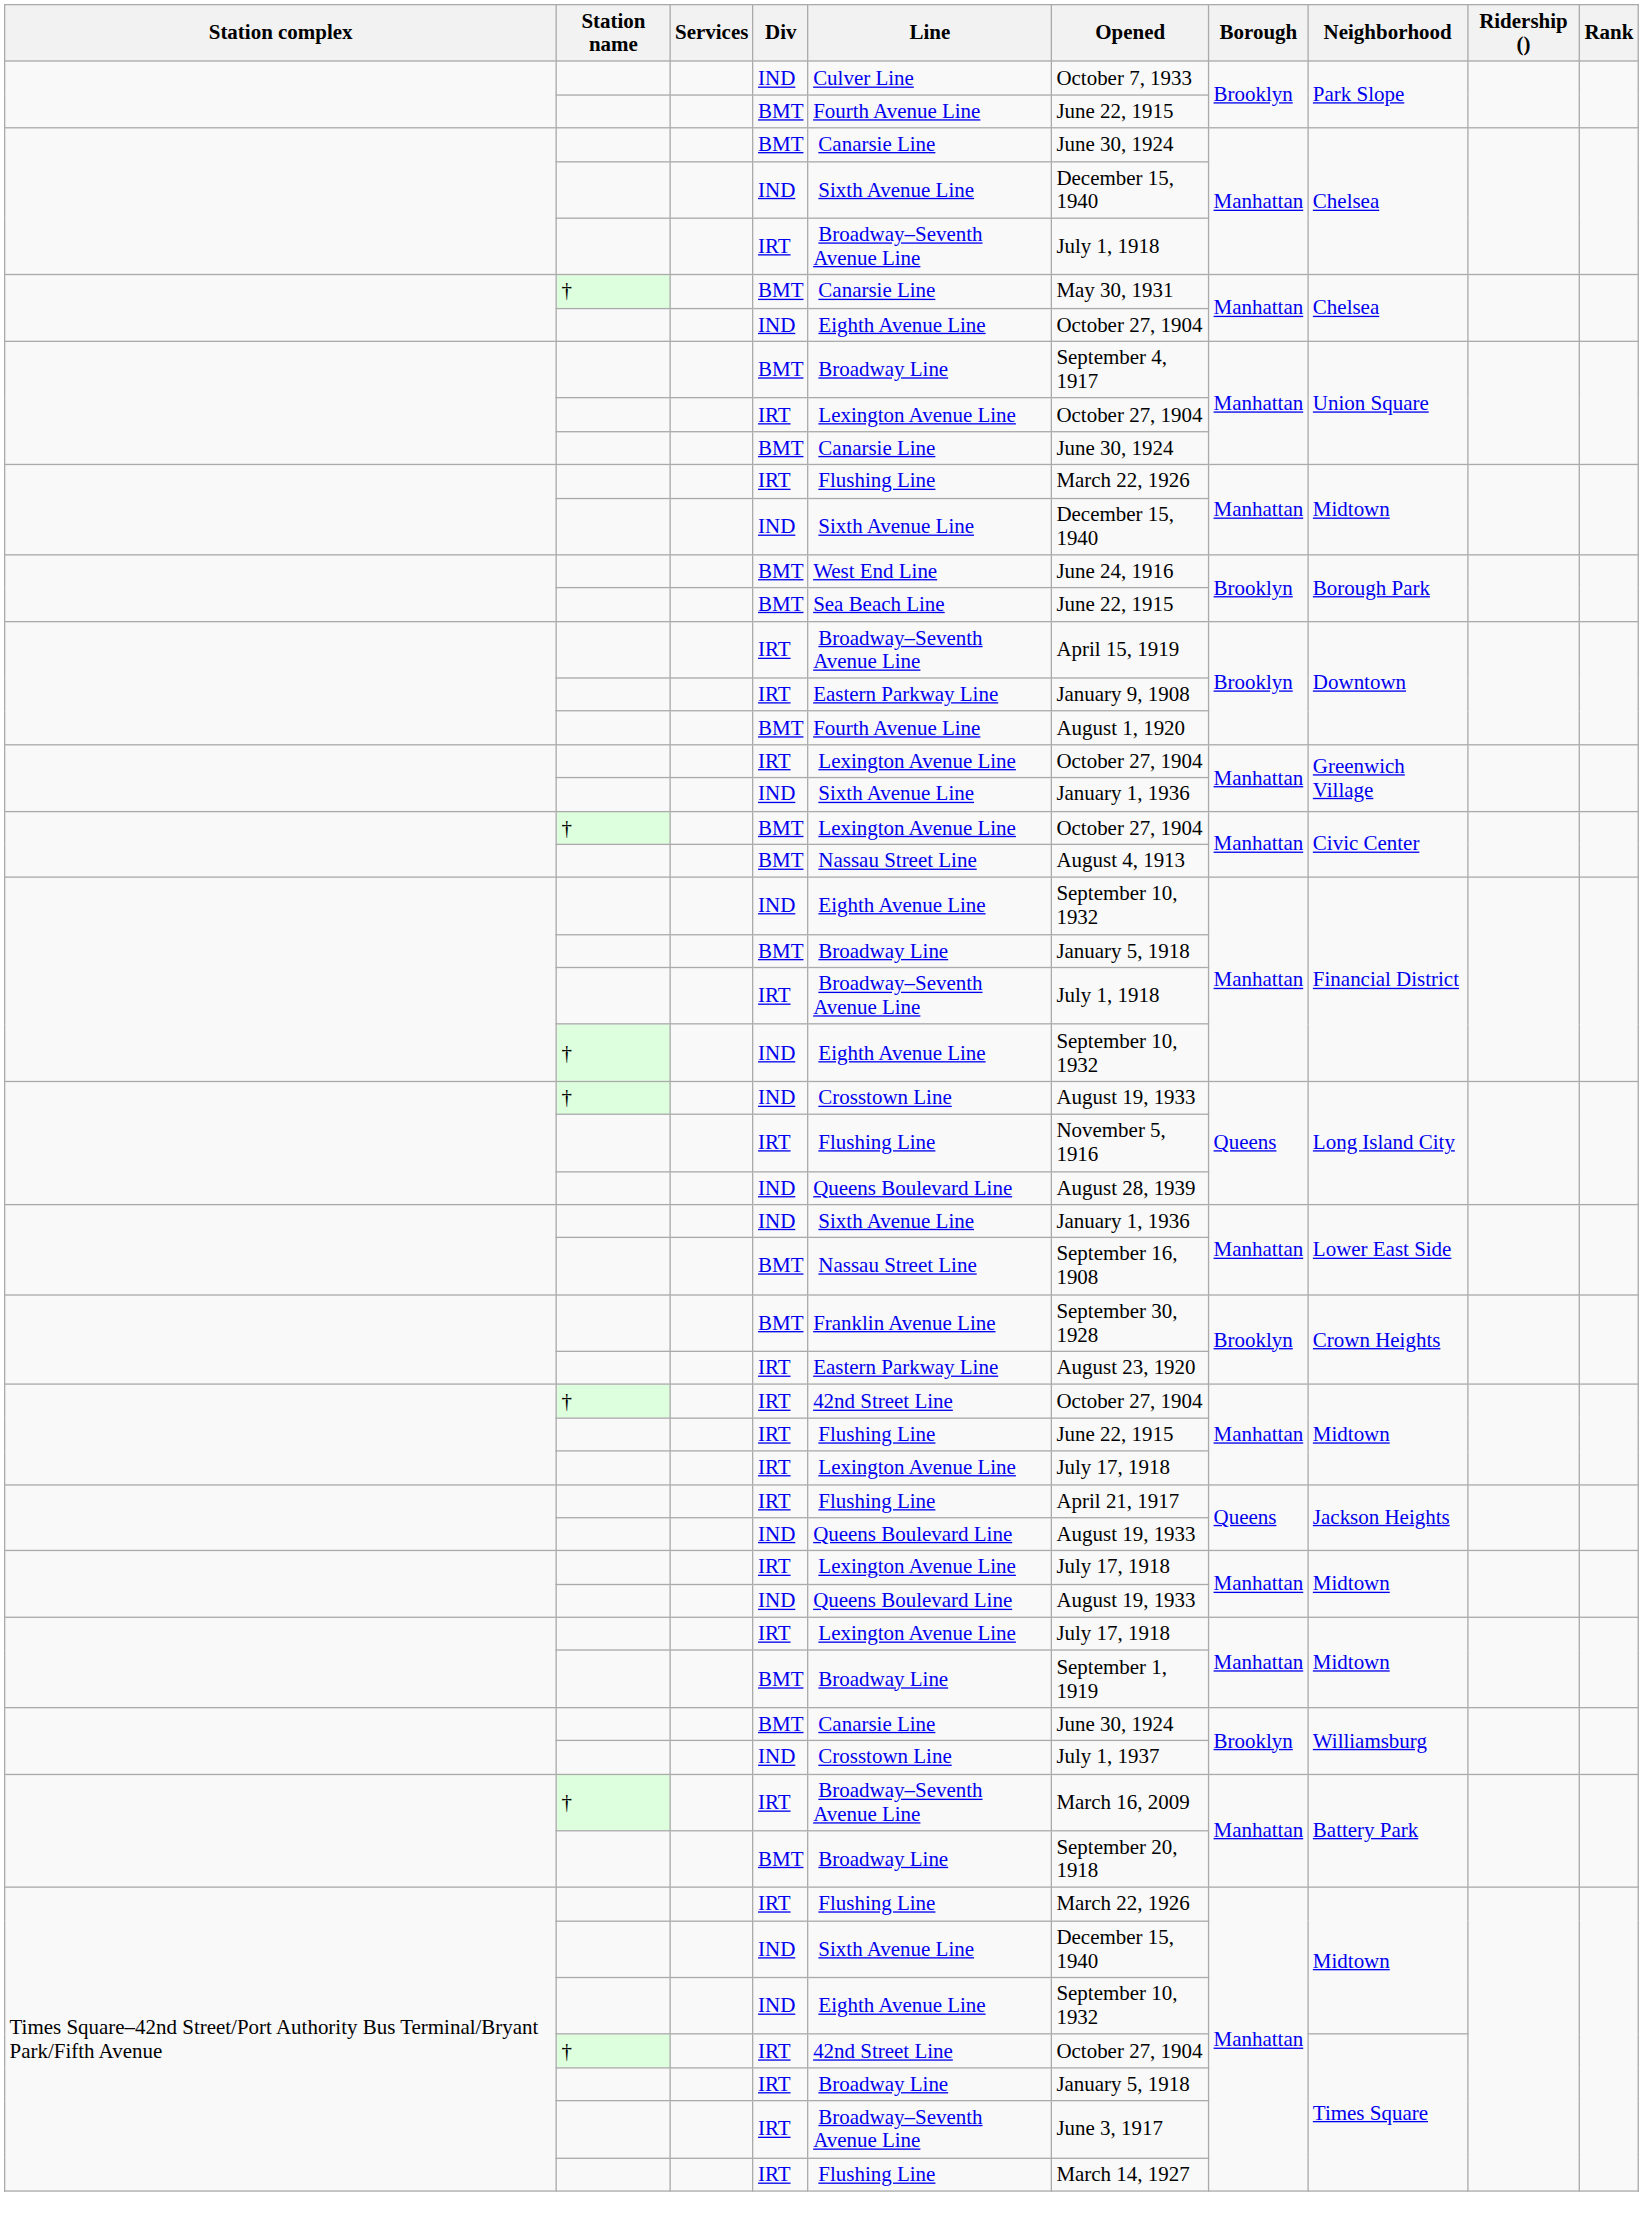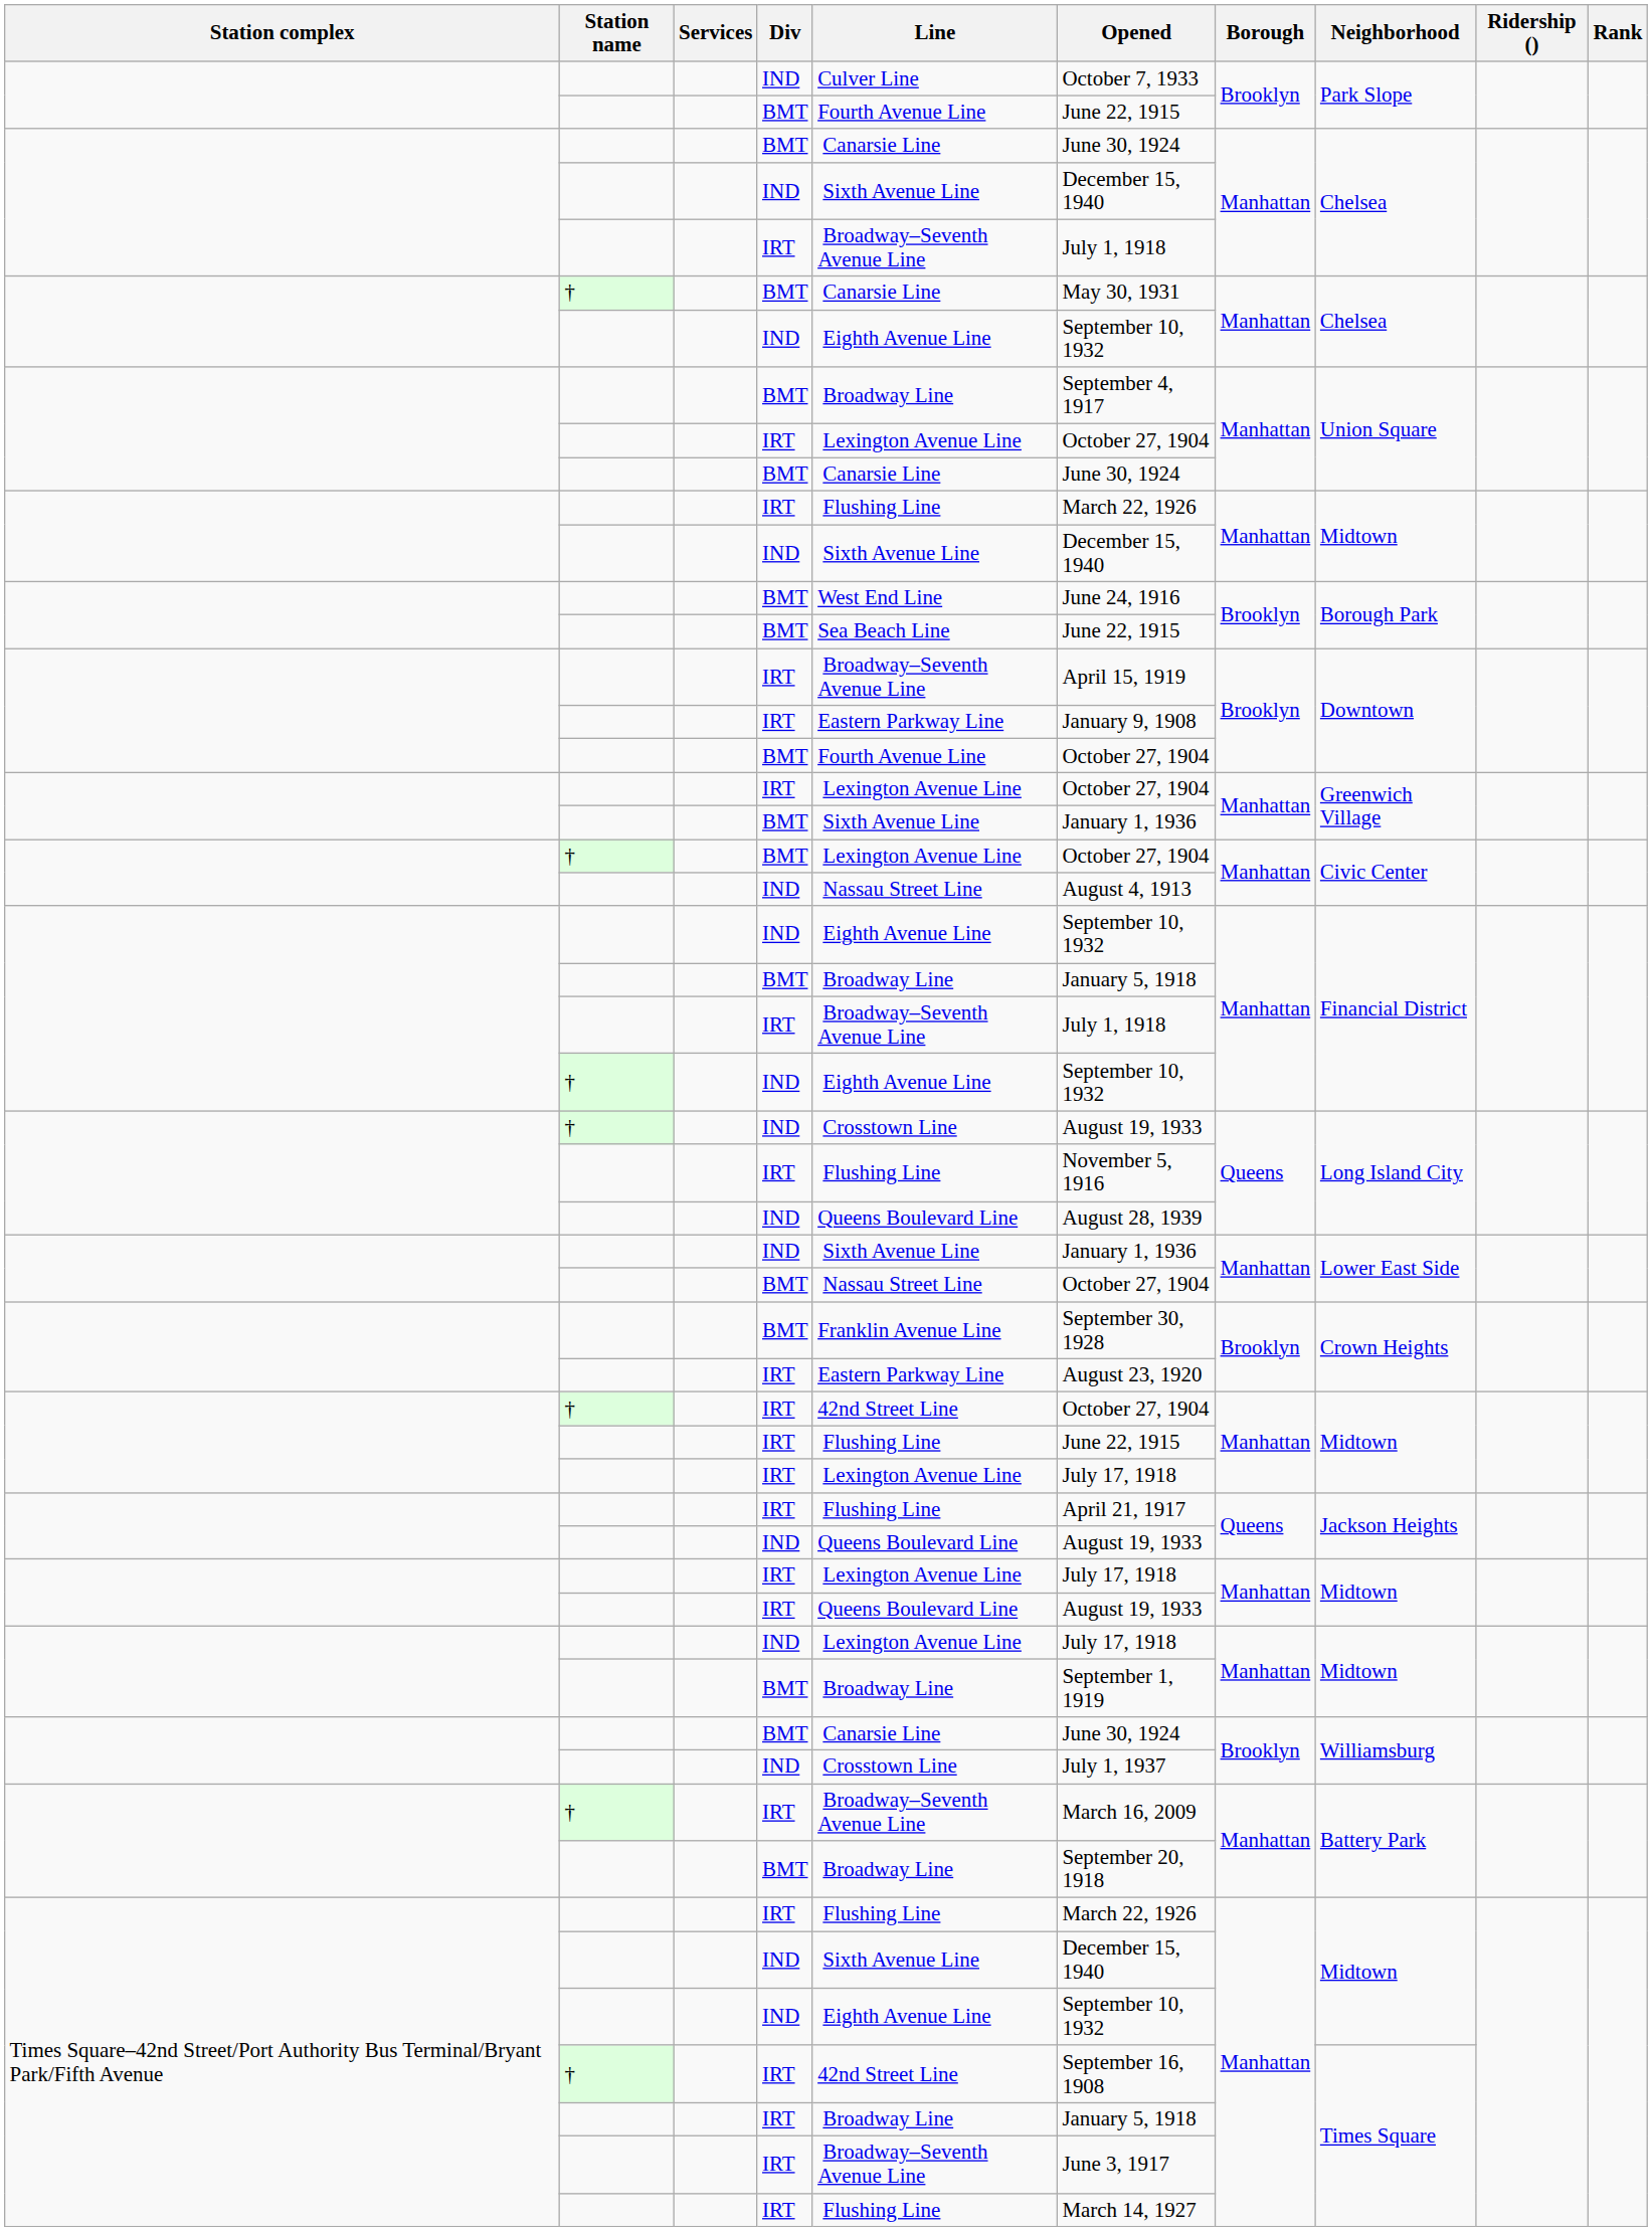row 8 | Opened: October 27, 1904 -> September 10, 1932
row 18 | Opened: August 1, 1920 -> October 27, 1904
row 20 | Div: IND -> BMT
row 22 | Div: BMT -> IND
row 31 | Opened: September 16, 1908 -> October 27, 1904
row 40 | Div: IND -> IRT
row 41 | Div: IRT -> IND
row 50 | Opened: October 27, 1904 -> September 16, 1908
